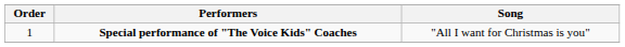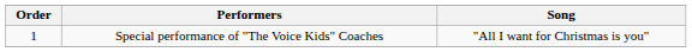row 2 | Performers: bold -> normal
